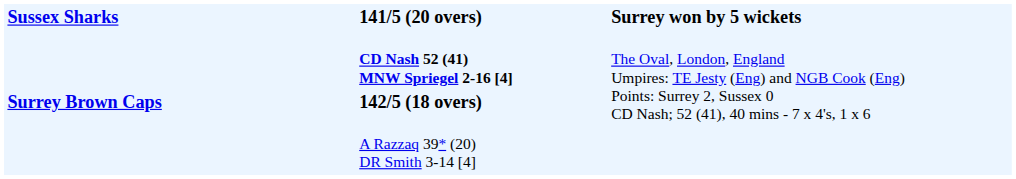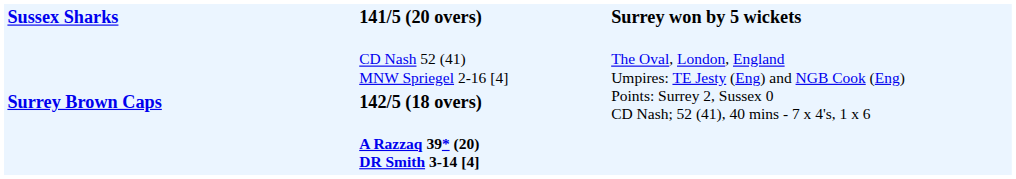CD Nash 52 (41) MNW Spriegel 2-16 [4] | 141/5 (20 overs): bold -> normal
A Razzaq 39* (20) DR Smith 3-14 [4] | 141/5 (20 overs): normal -> bold
